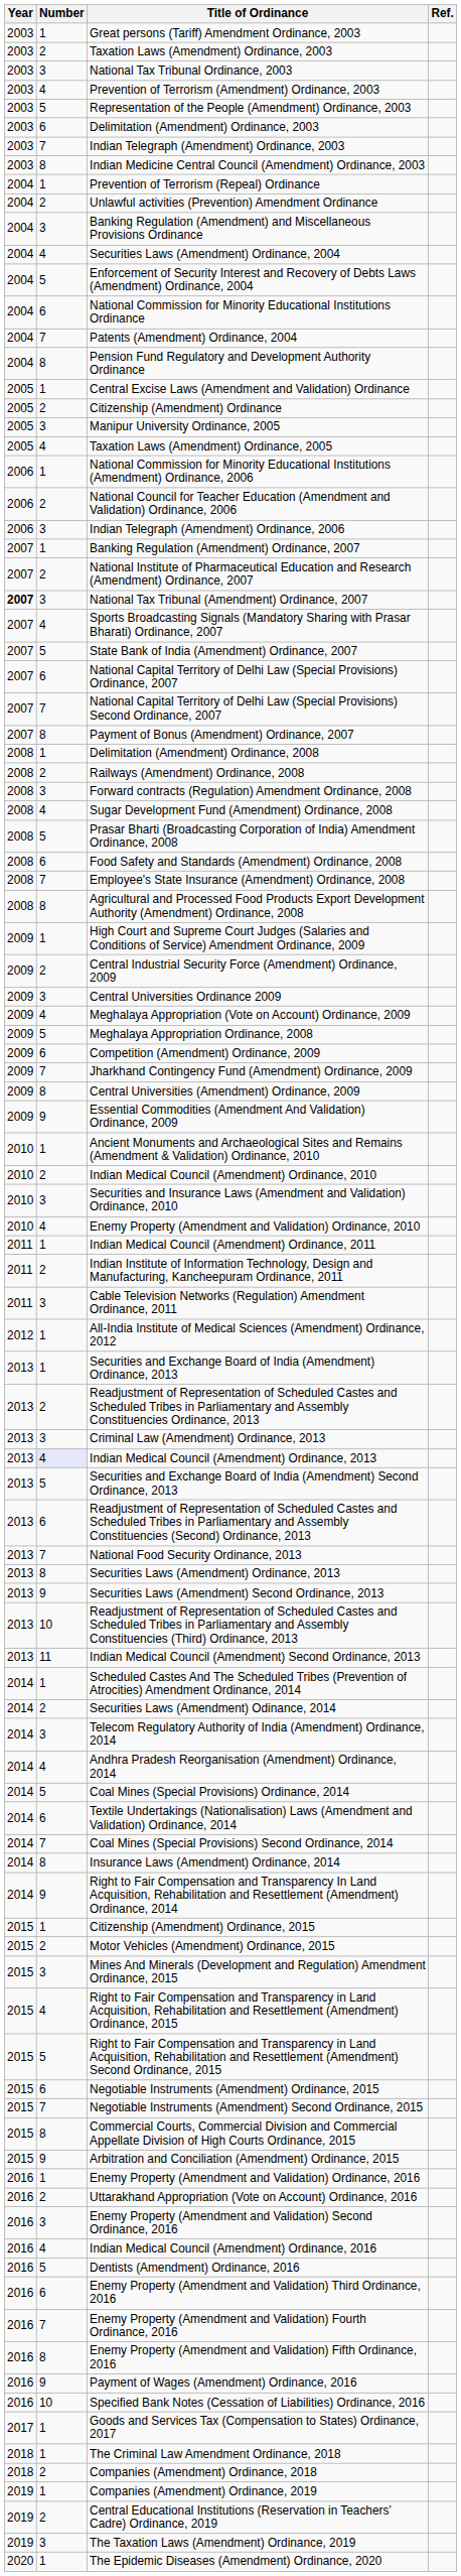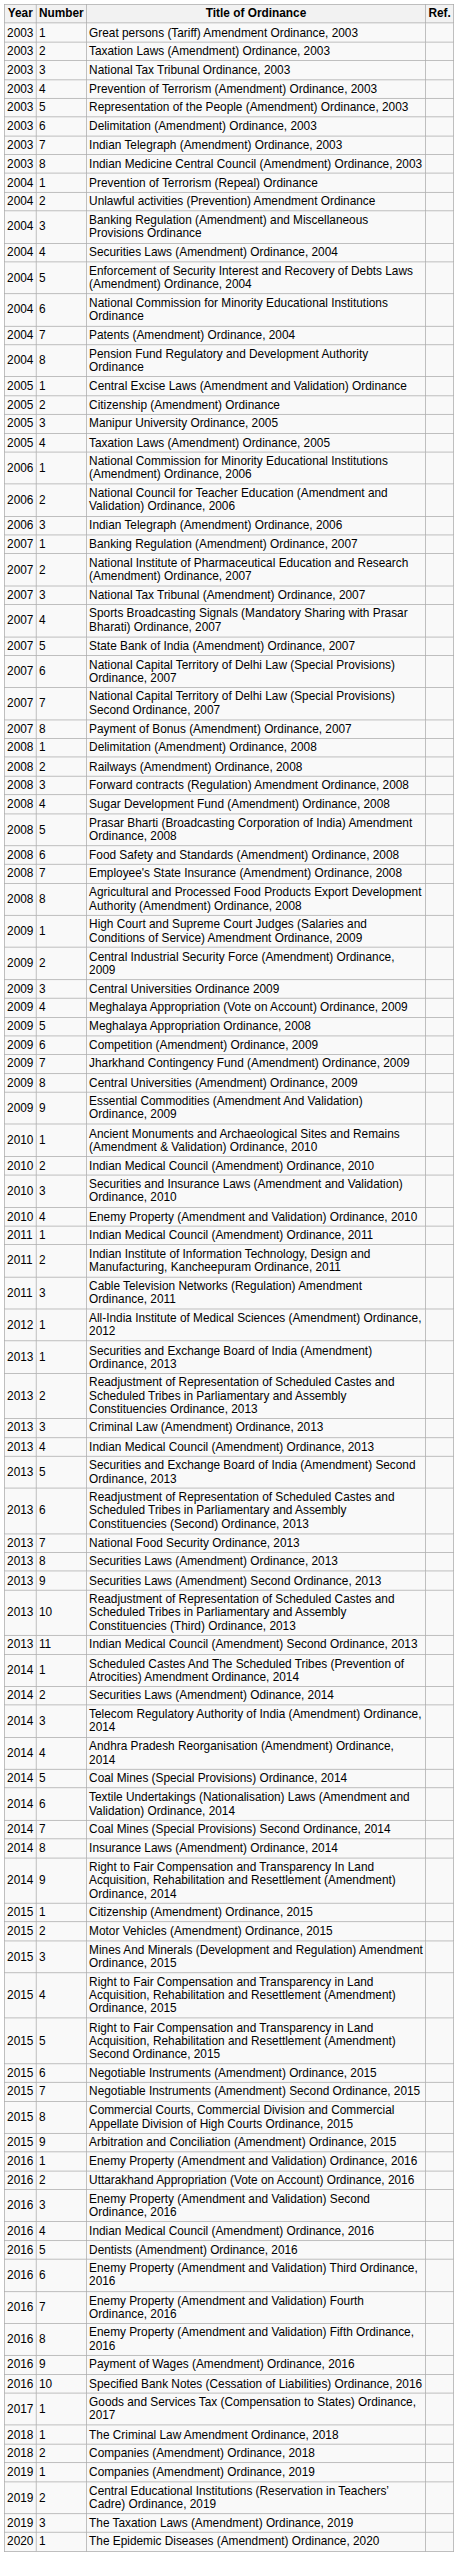National Tax Tribunal (Amendment) Ordinance, 2007 | Year: bold -> normal
Indian Medical Council (Amendment) Ordinance, 2013 | Number: lavender background -> no background
